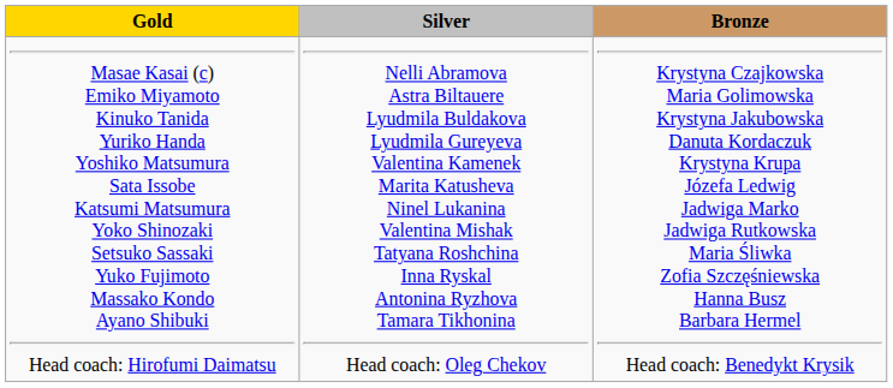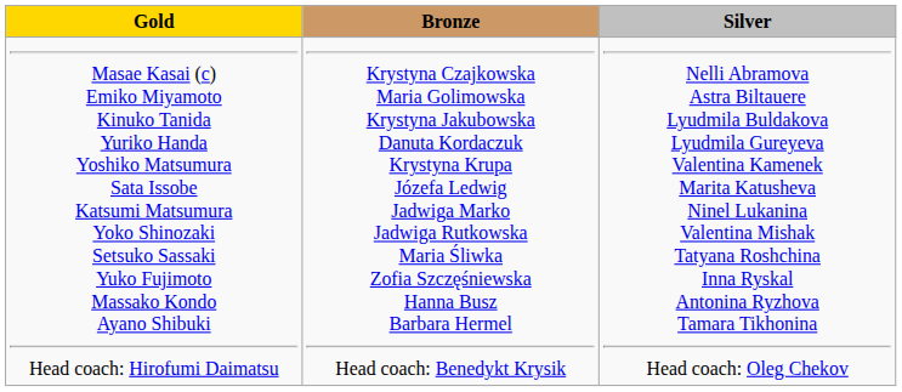columns swapped: Silver <-> Bronze
